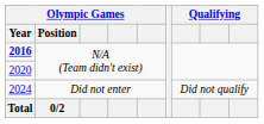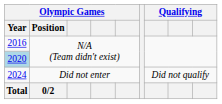2016 | Olympic Games / Year: bold -> normal
2020 | Olympic Games / Year: no background -> lightblue background
